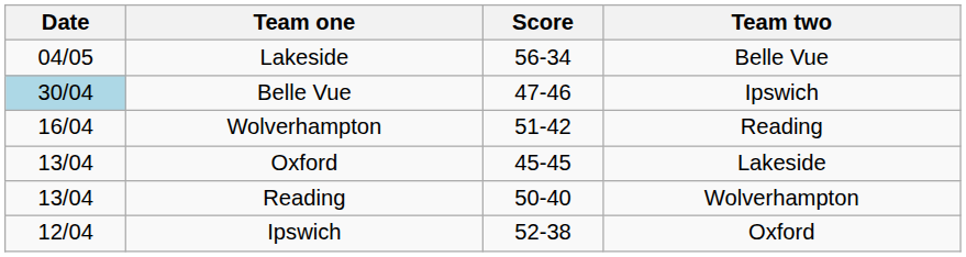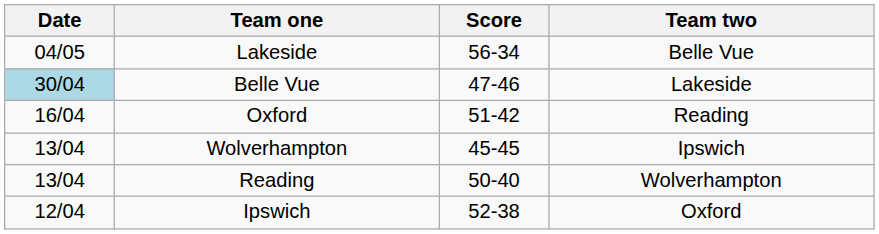row 3 | Team two: Ipswich -> Lakeside
row 4 | Team one: Wolverhampton -> Oxford
row 5 | Team one: Oxford -> Wolverhampton
row 5 | Team two: Lakeside -> Ipswich
